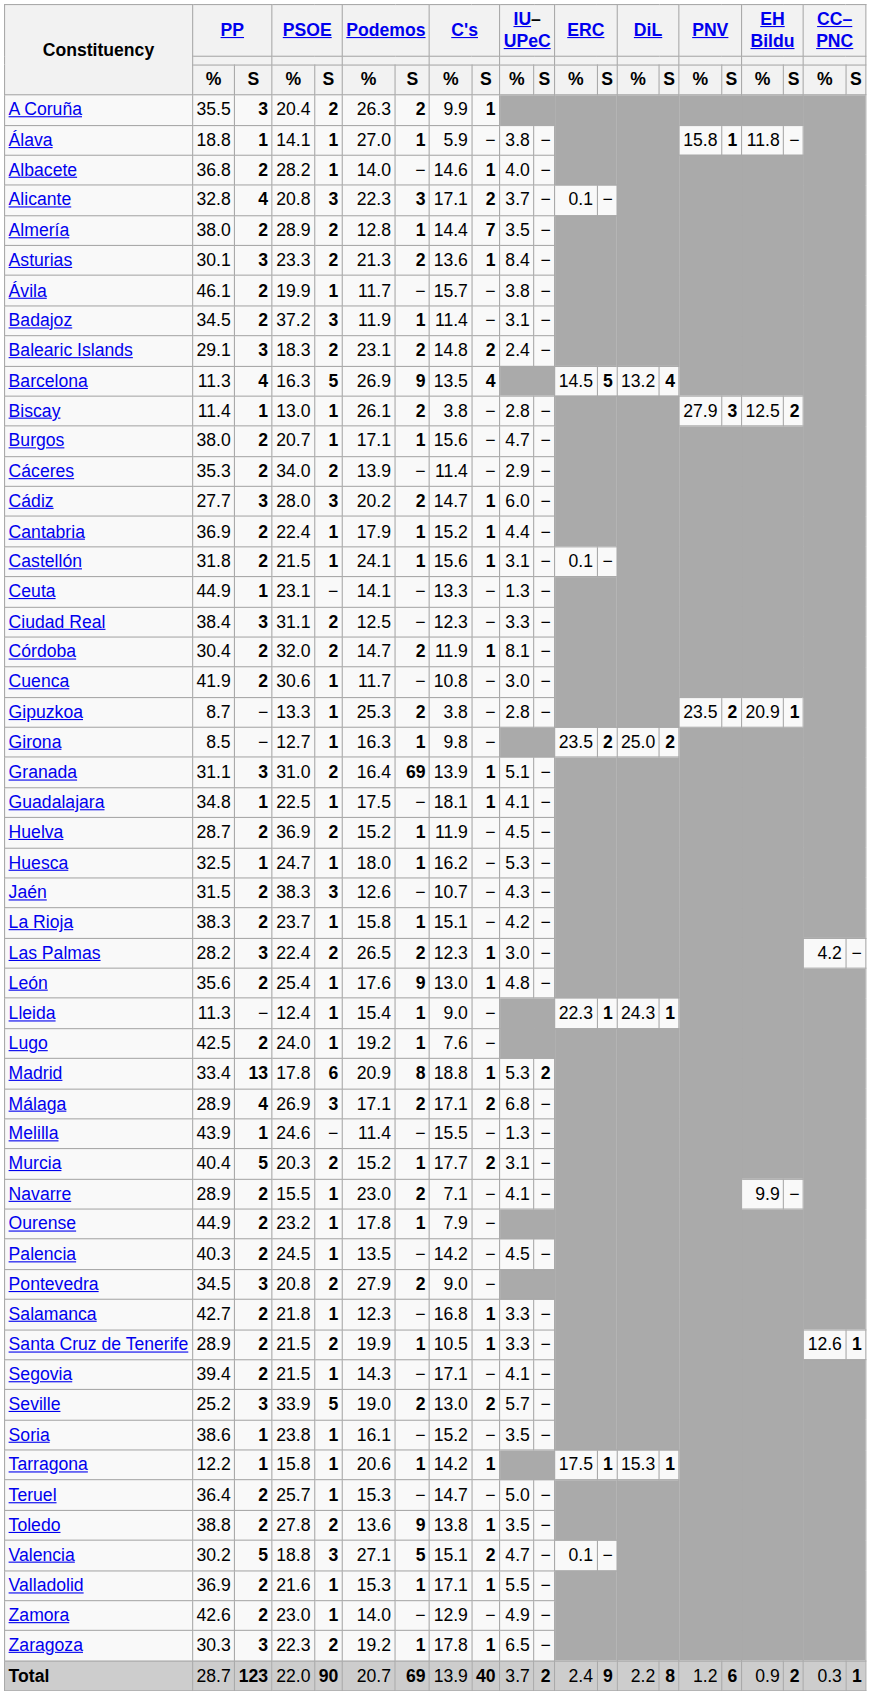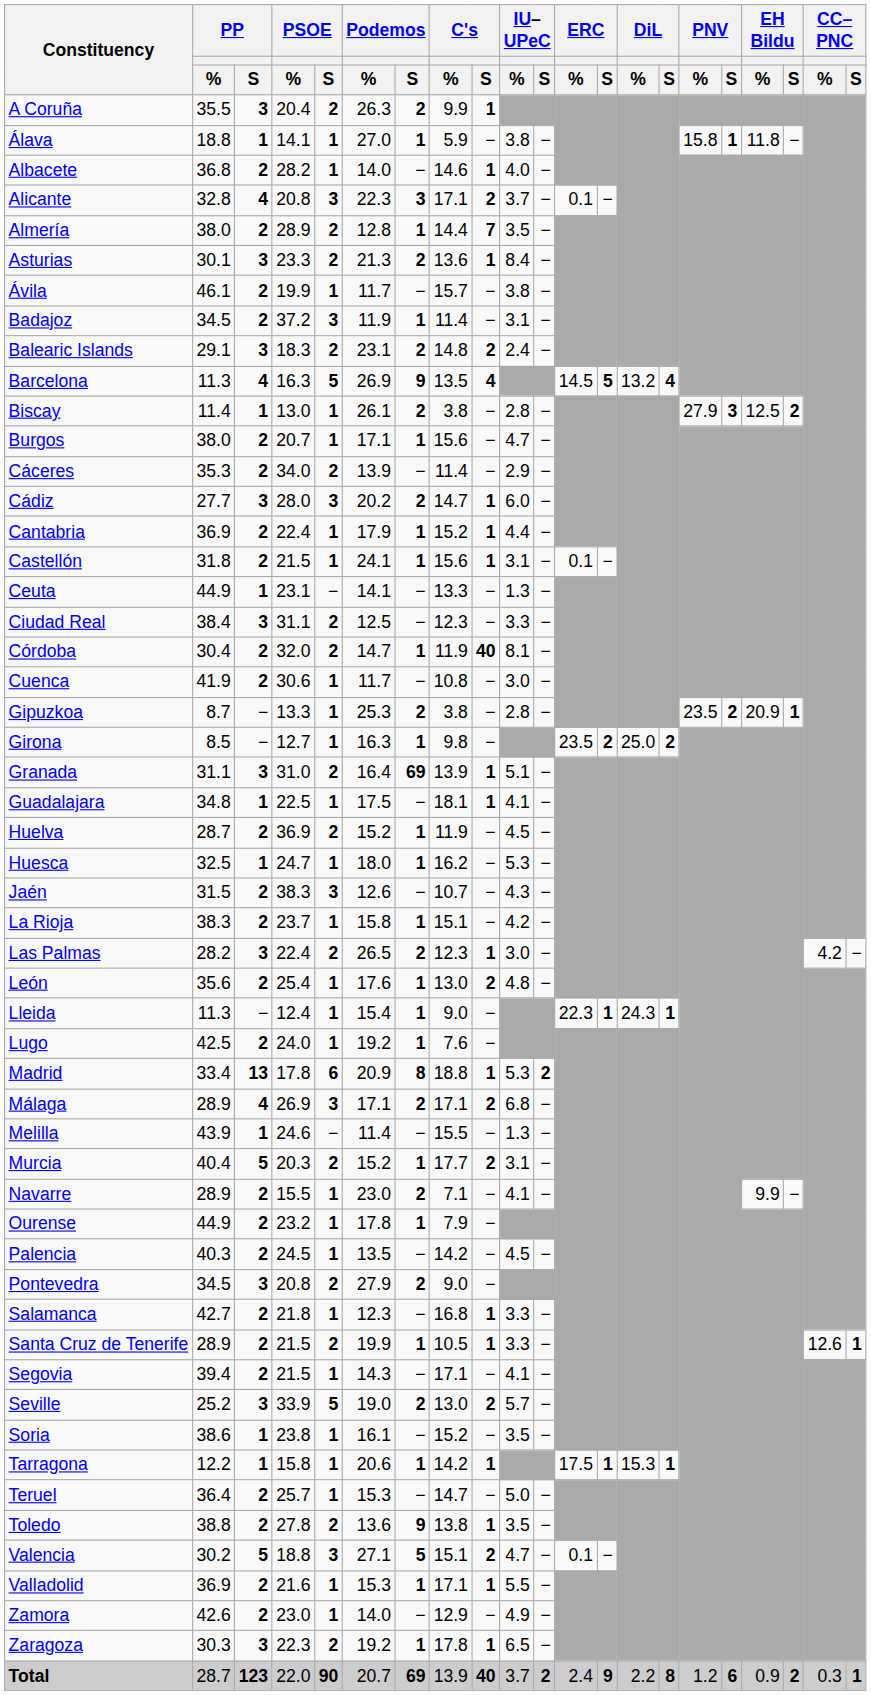Córdoba | Podemos / S: 2 -> 1
Córdoba | C's / S: 1 -> 40
León | Podemos / S: 9 -> 1
León | C's / S: 1 -> 2
